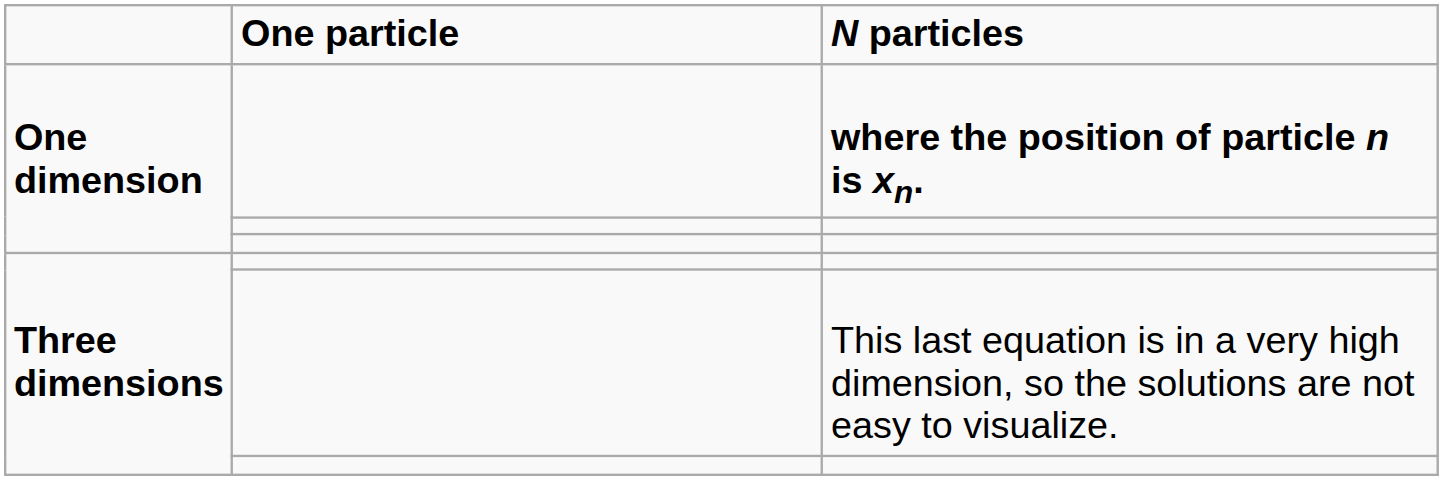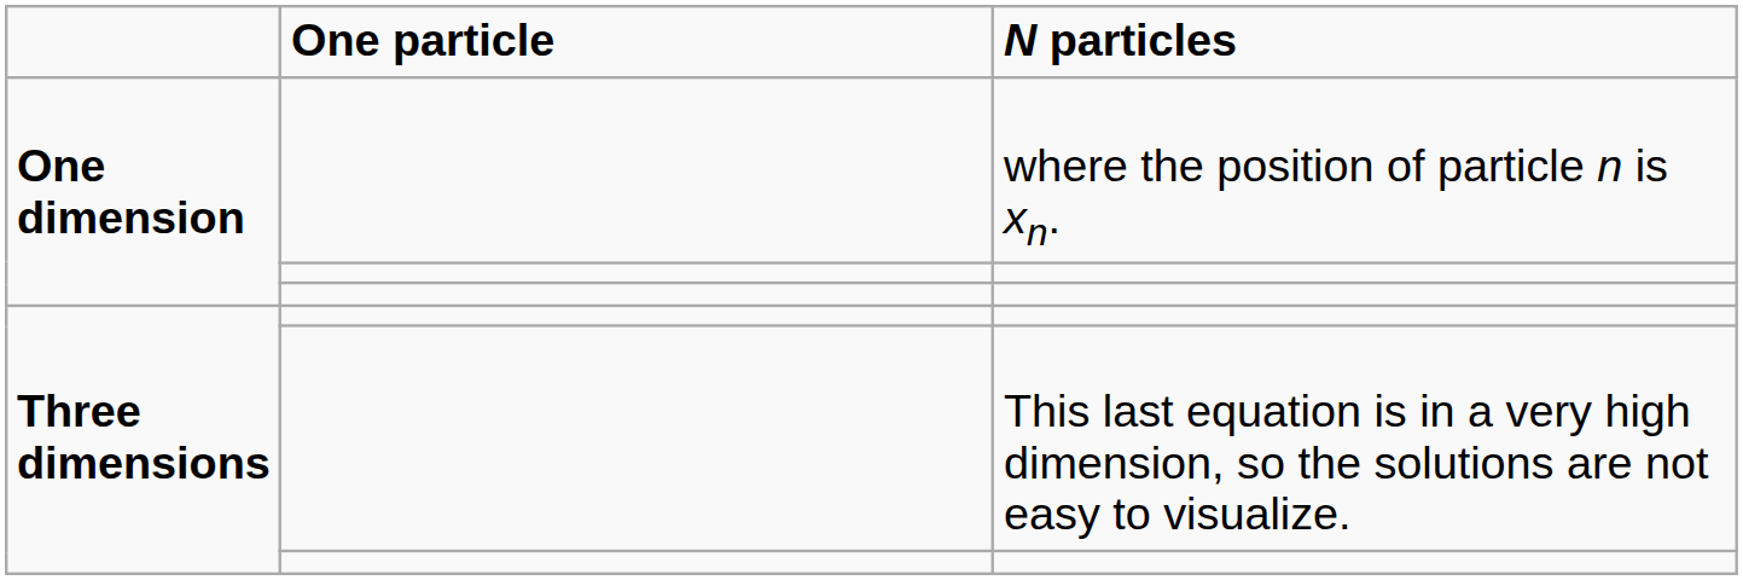where the position of particle n is xn. | N particles: bold -> normal
